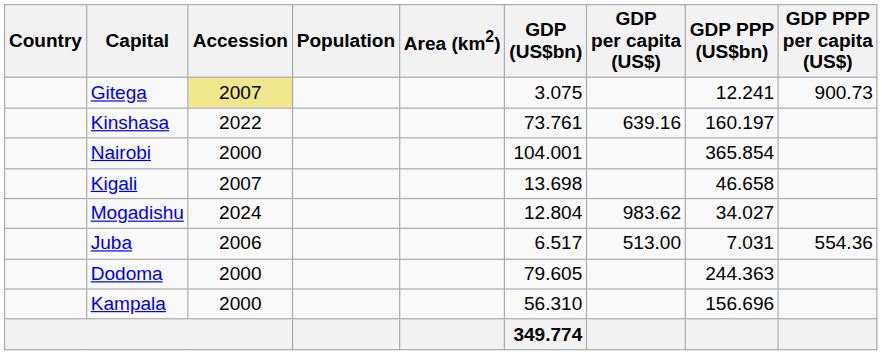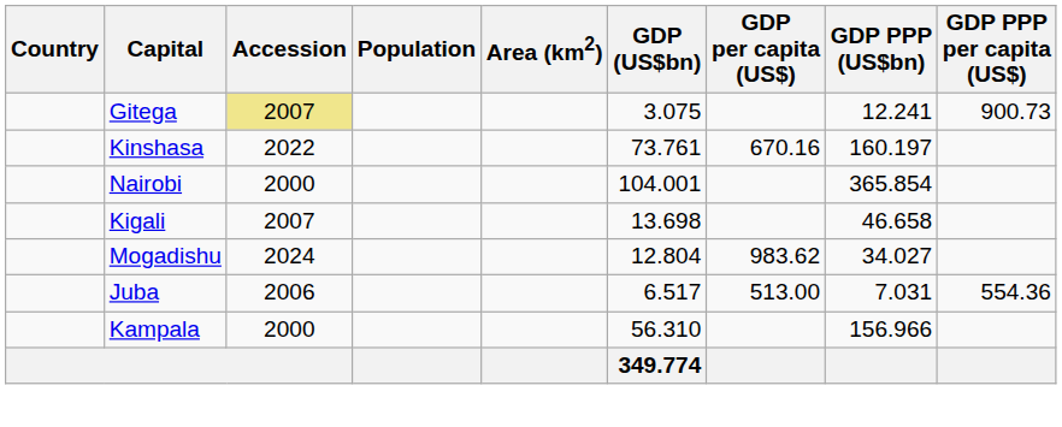Kinshasa | GDP per capita (US$): 639.16 -> 670.16
- row: Dodoma | 2000 | 79.605 | 244.363
Kampala | GDP PPP (US$bn): 156.696 -> 156.966
